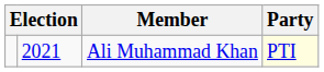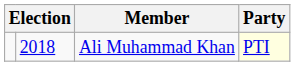Ali Muhammad Khan | column 2: 2021 -> 2018
